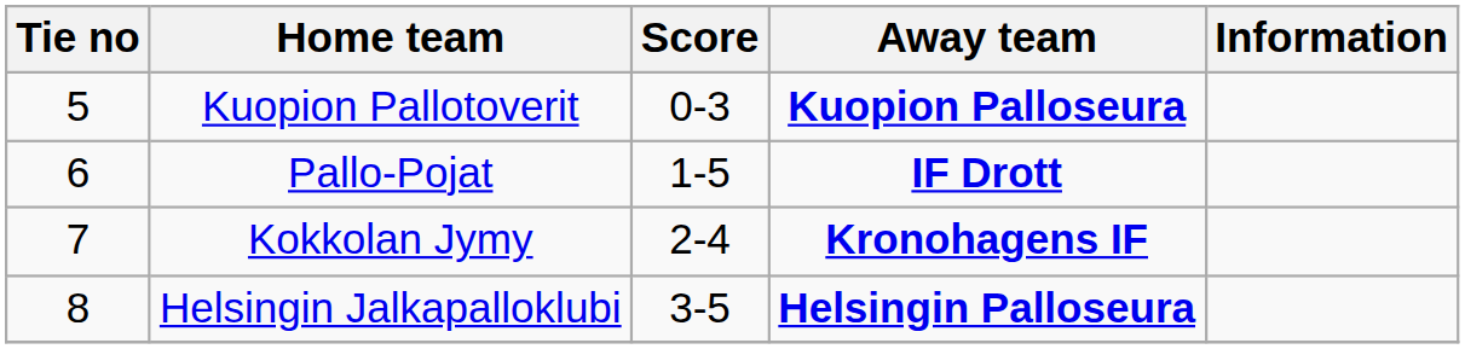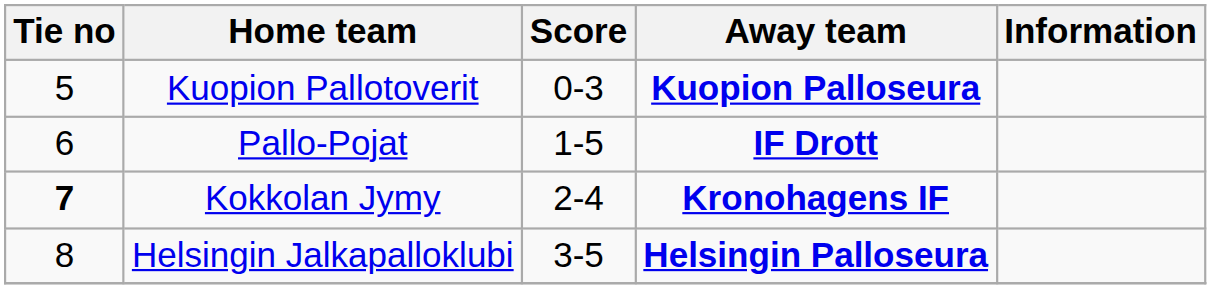Kokkolan Jymy | Tie no: normal -> bold
